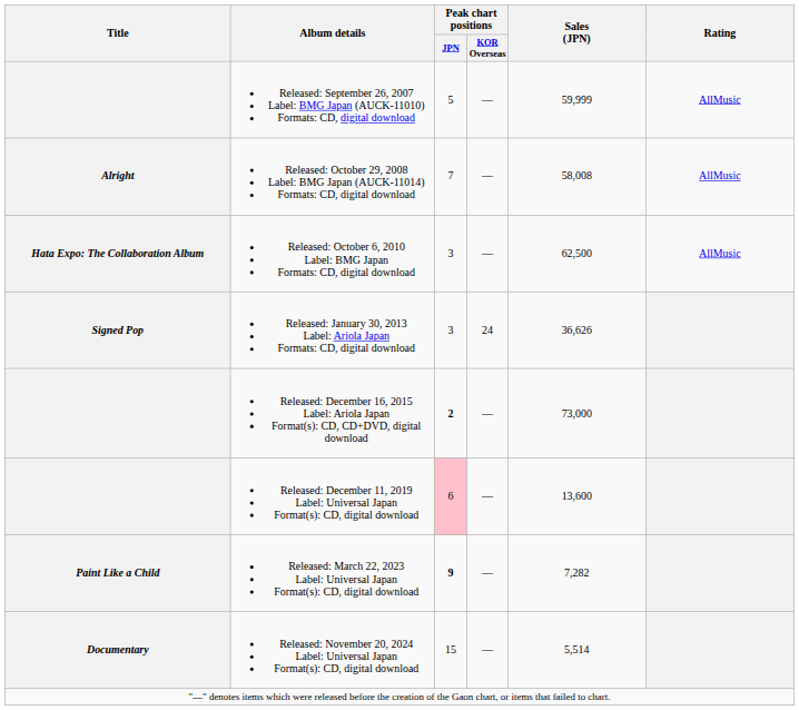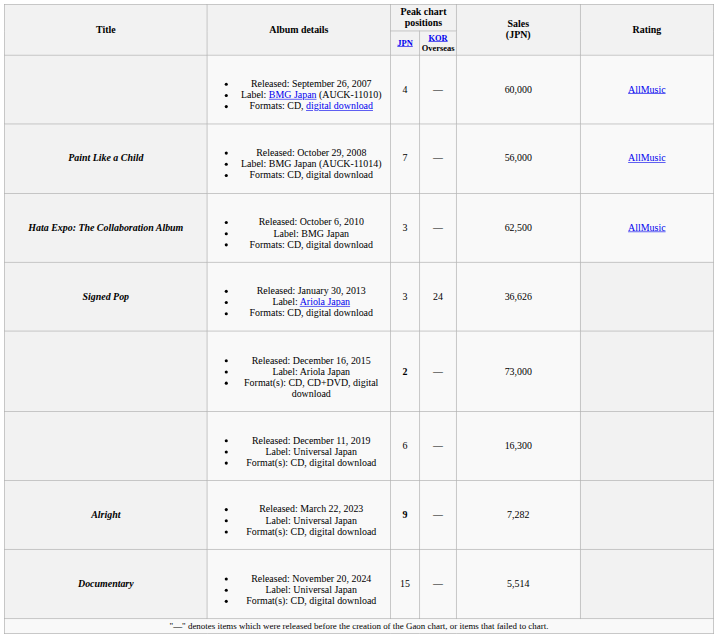row 3 | Peak chart positions / JPN: 5 -> 4
row 3 | Sales (JPN): 59,999 -> 60,000
row 4 | Title: Alright -> Paint Like a Child
row 4 | Sales (JPN): 58,008 -> 56,000
row 8 | Peak chart positions / JPN: pink background -> no background
row 8 | Sales (JPN): 13,600 -> 16,300
row 9 | Title: Paint Like a Child -> Alright
